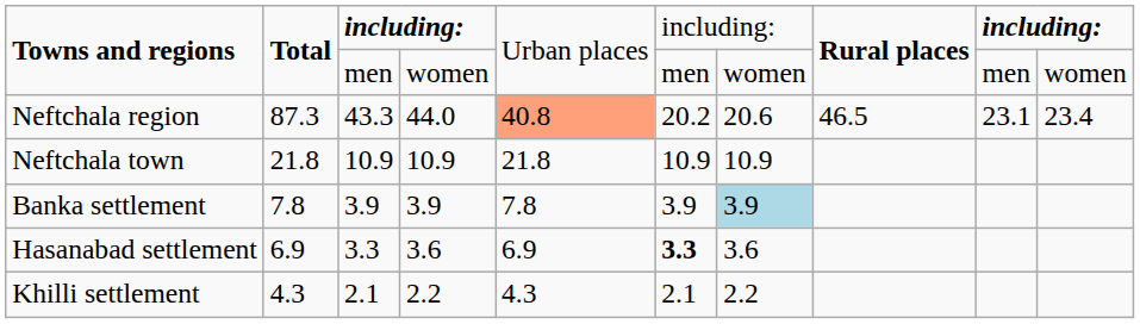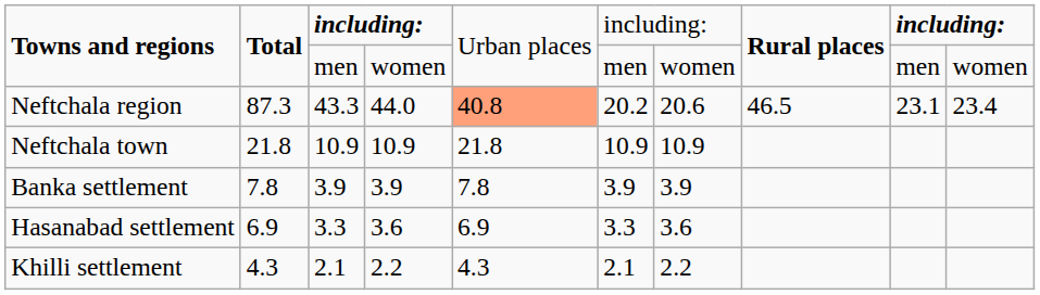Banka settlement | column 7: lightblue background -> no background
Hasanabad settlement | column 6: bold -> normal
